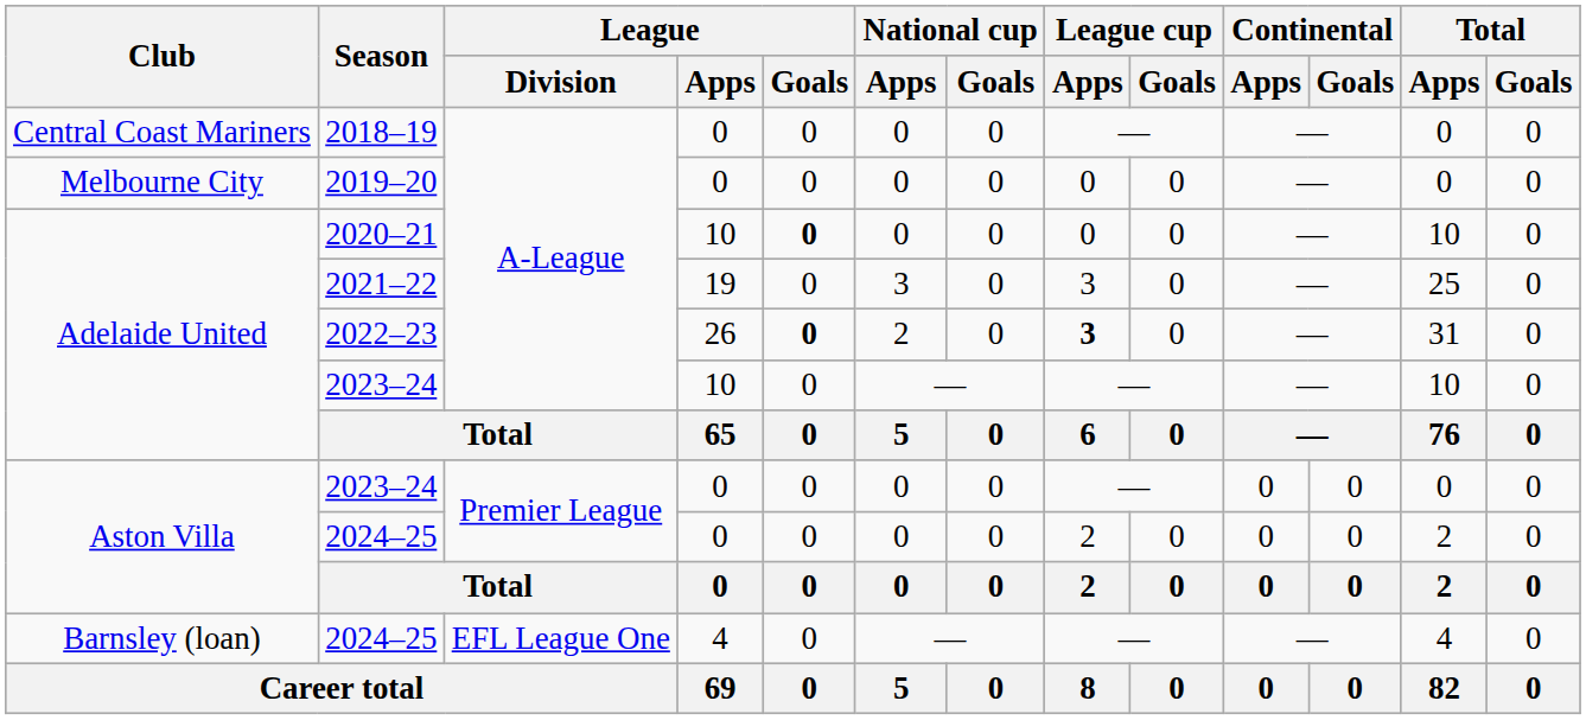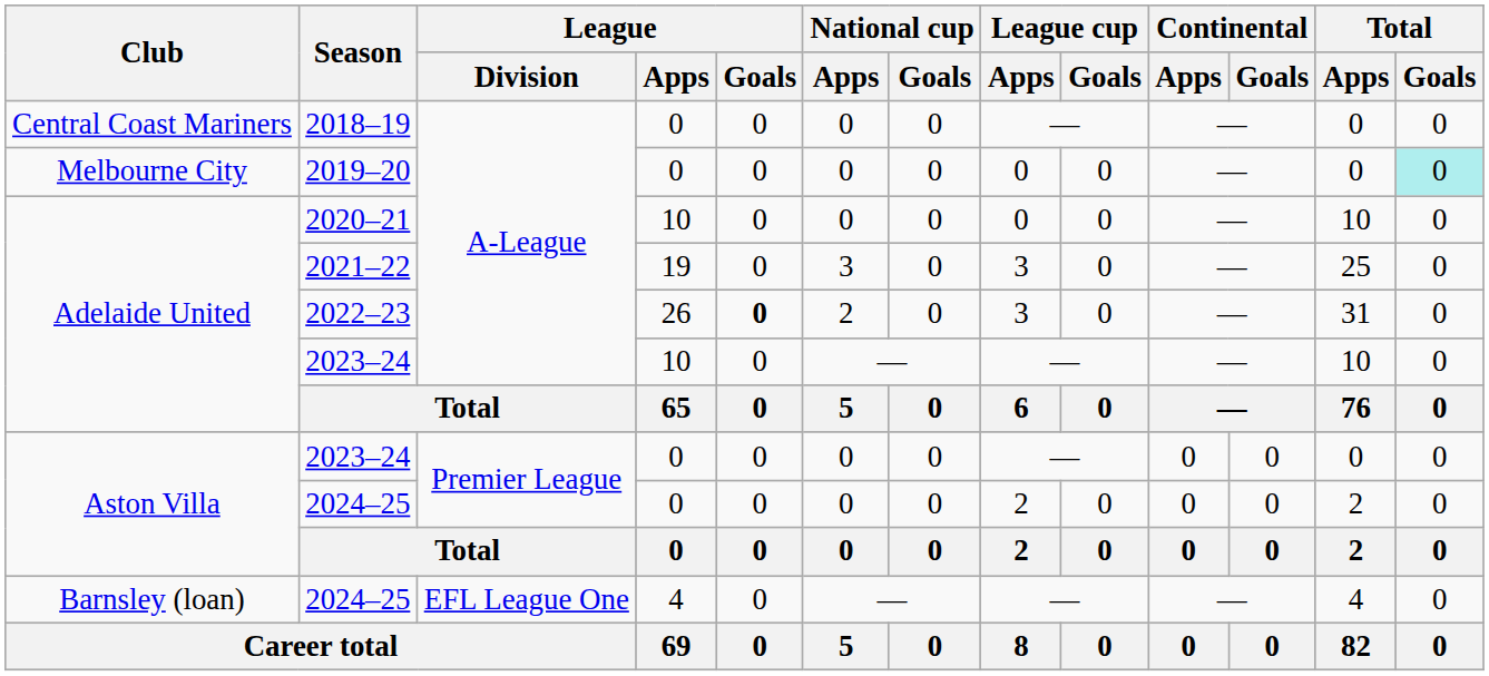2019–20 | Total / Goals: no background -> paleturquoise background
2020–21 | League / Goals: bold -> normal
2022–23 | League cup / Apps: bold -> normal
